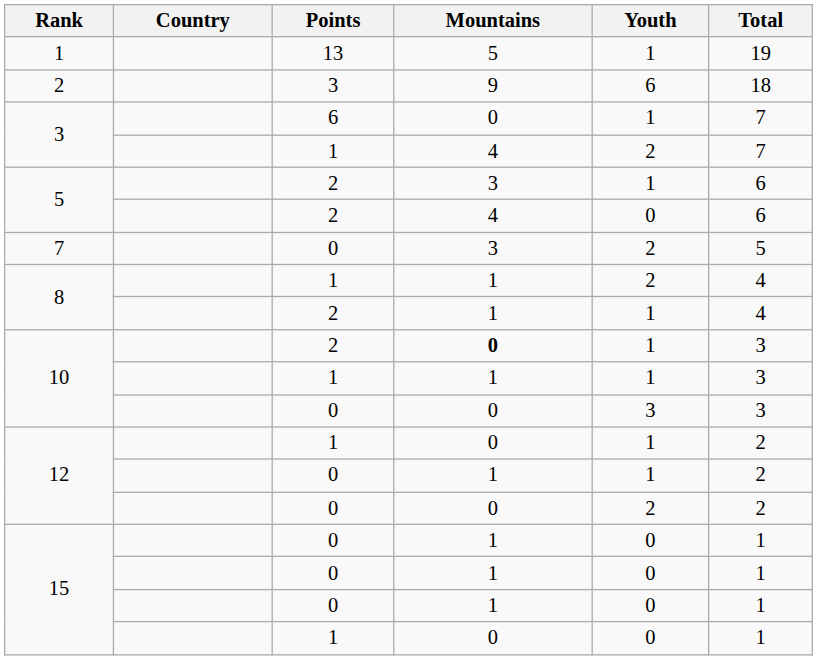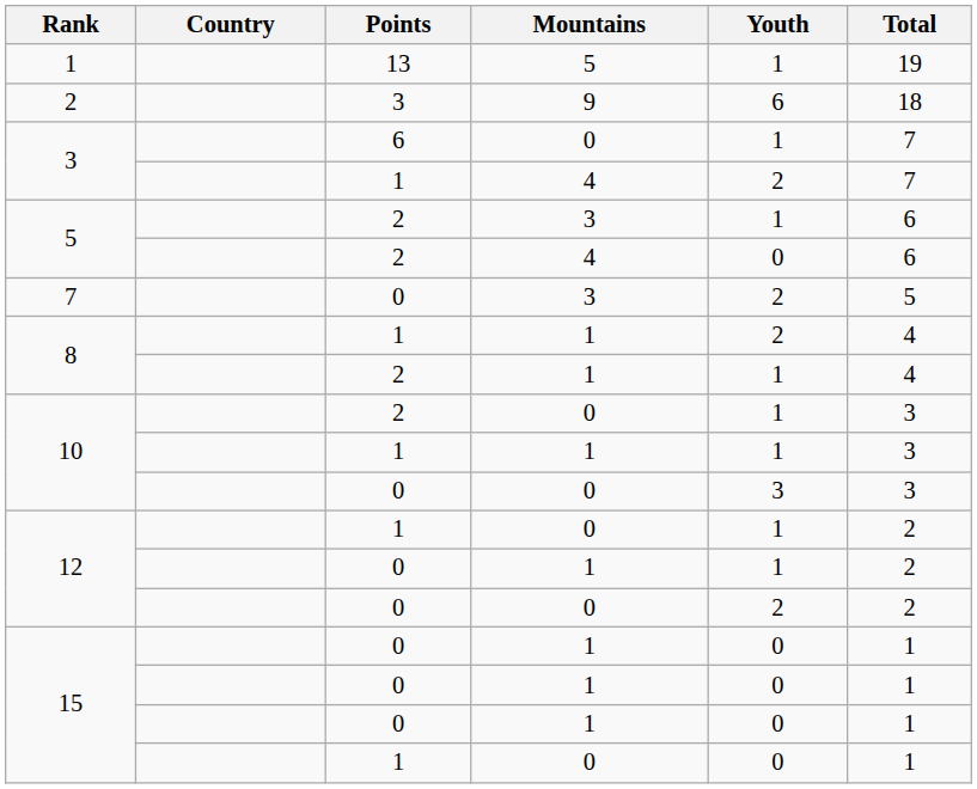10 / 2 | Mountains: bold -> normal
